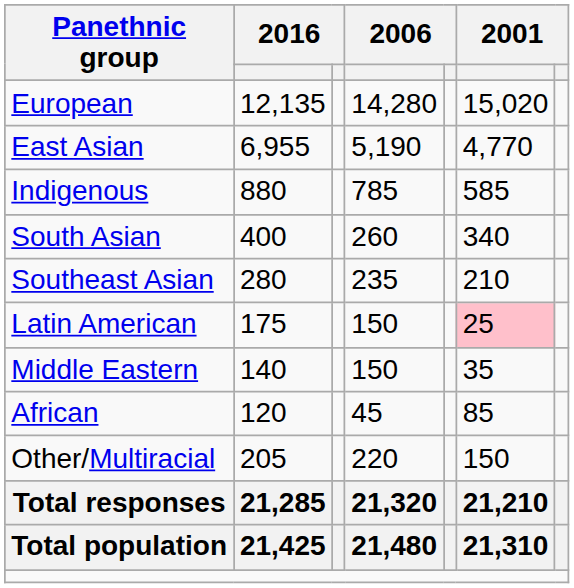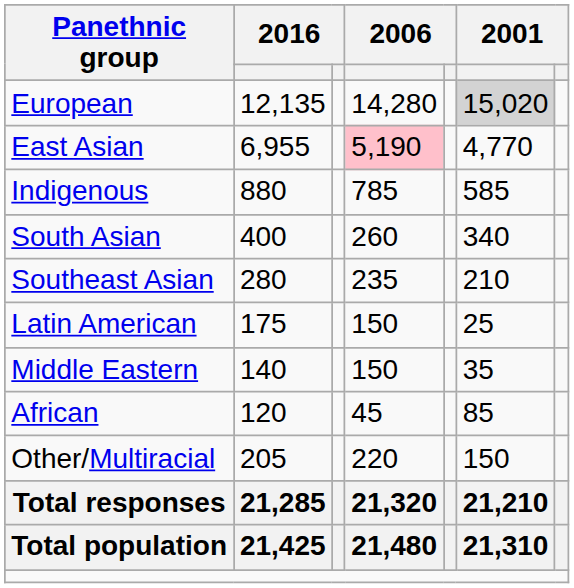European | column 6: no background -> lightgrey background
East Asian | column 4: no background -> pink background
Latin American | column 6: pink background -> no background
